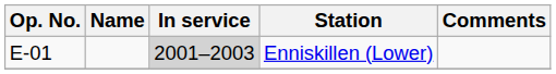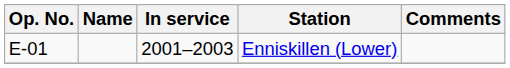Enniskillen (Lower) | In service: lightgrey background -> no background
